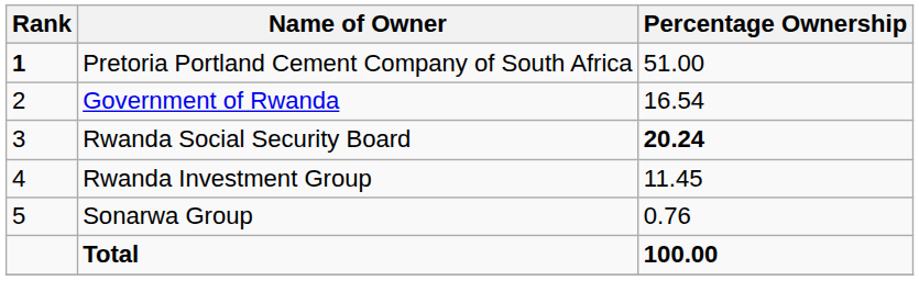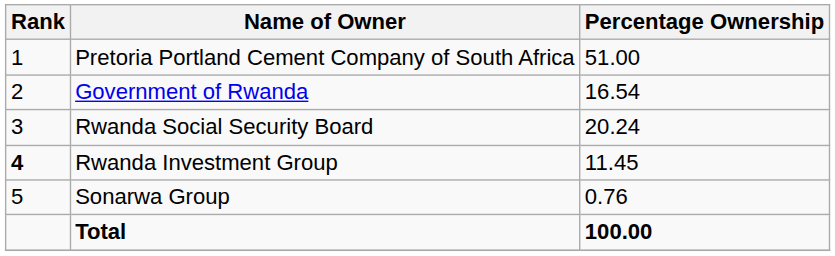Pretoria Portland Cement Company of South Africa | Rank: bold -> normal
Rwanda Social Security Board | Percentage Ownership: bold -> normal
Rwanda Investment Group | Rank: normal -> bold
